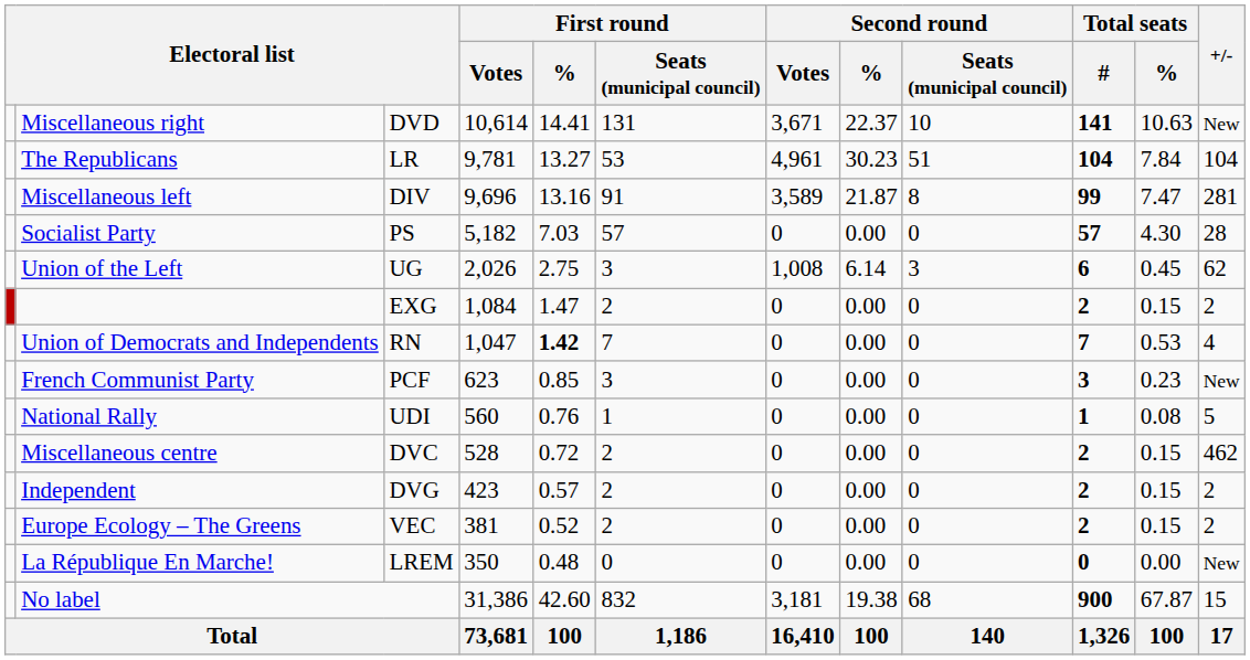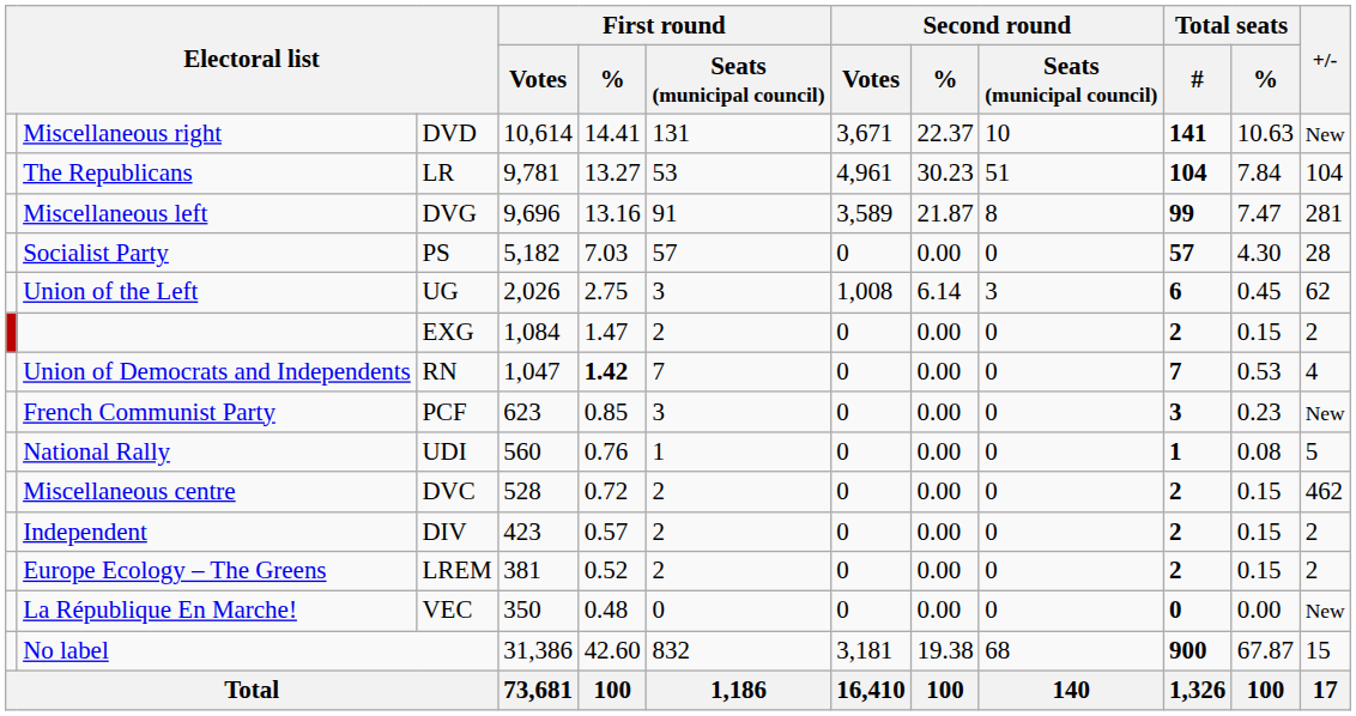Miscellaneous left | column 3: DIV -> DVG
Independent | column 3: DVG -> DIV
Europe Ecology – The Greens | column 3: VEC -> LREM
La République En Marche! | column 3: LREM -> VEC
